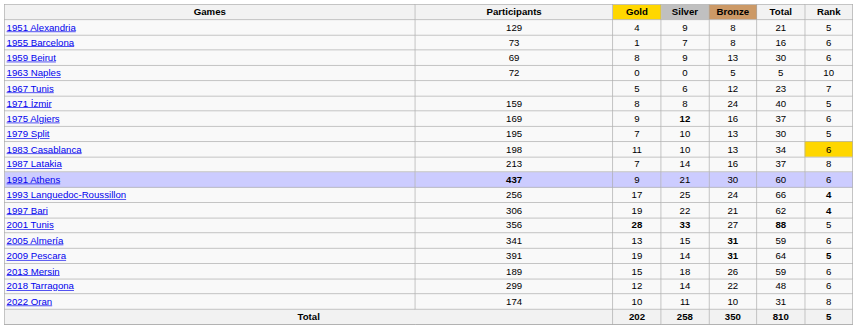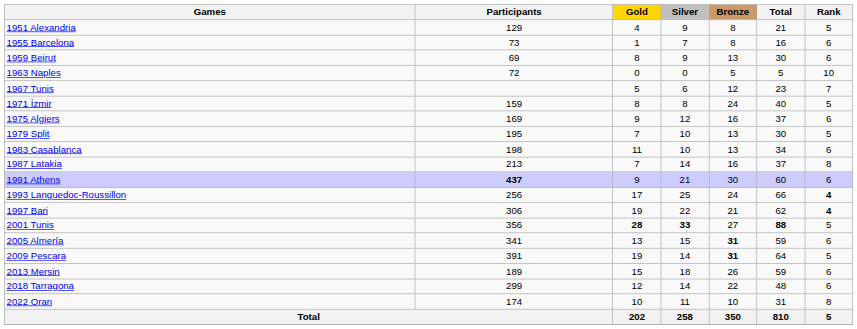1975 Algiers | Silver: bold -> normal
1983 Casablanca | Rank: gold background -> no background
2009 Pescara | Rank: bold -> normal
